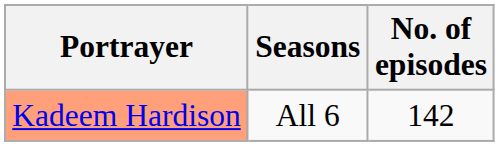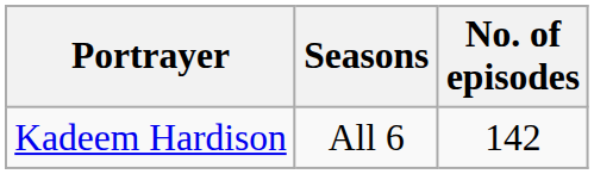row 2 | Portrayer: lightsalmon background -> no background
